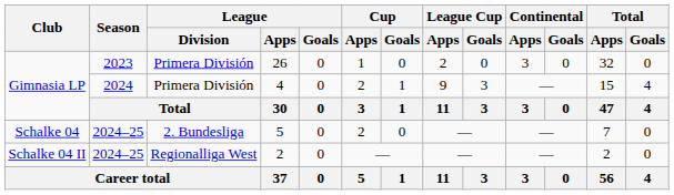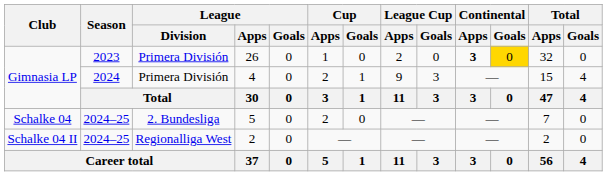26 | Continental / Apps: normal -> bold
26 | Continental / Goals: no background -> gold background
